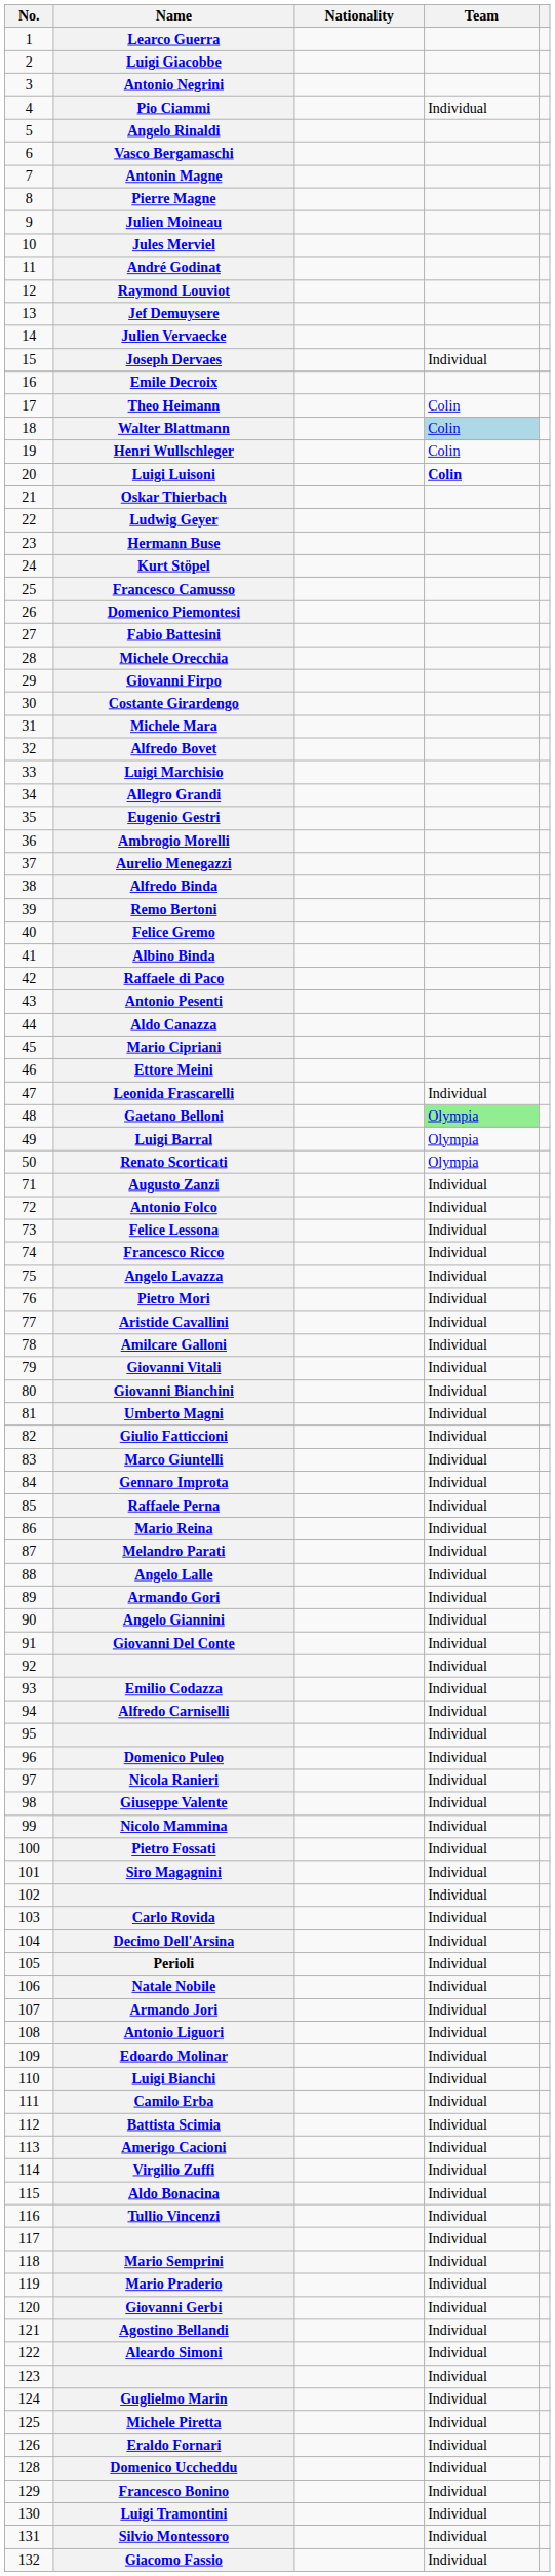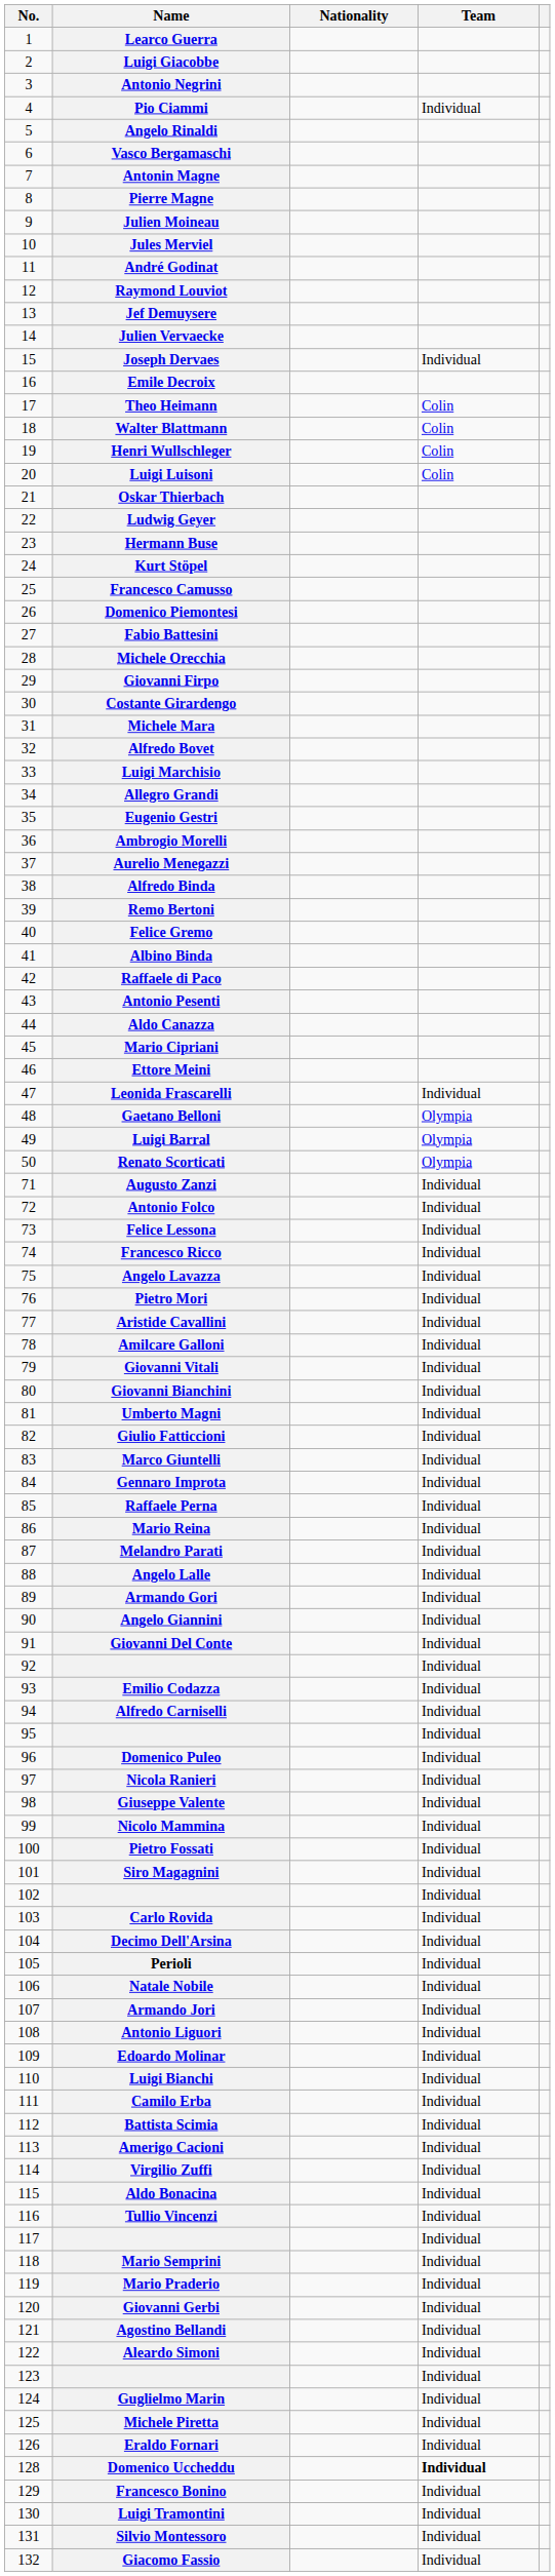Walter Blattmann | Team: lightblue background -> no background
Luigi Luisoni | Team: bold -> normal
Gaetano Belloni | Team: lightgreen background -> no background
Domenico Uccheddu | Team: normal -> bold
